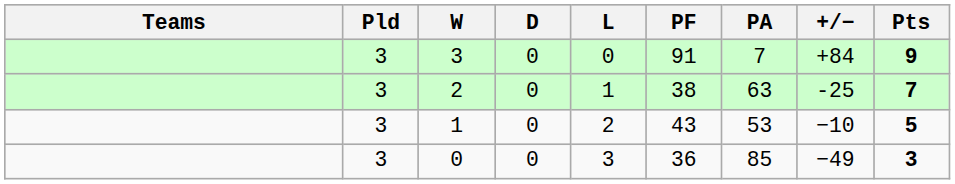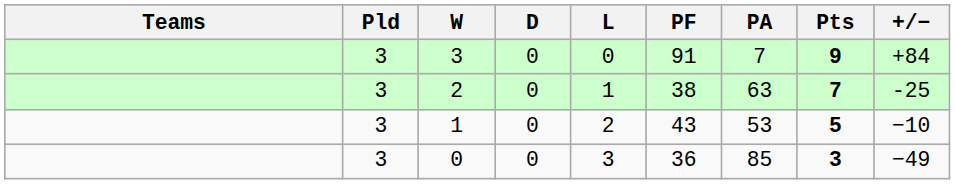columns swapped: +/− <-> Pts
